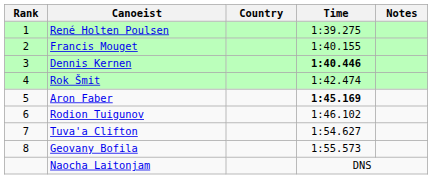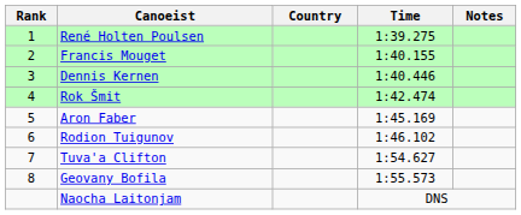Dennis Kernen | Time: bold -> normal
Aron Faber | Time: bold -> normal
